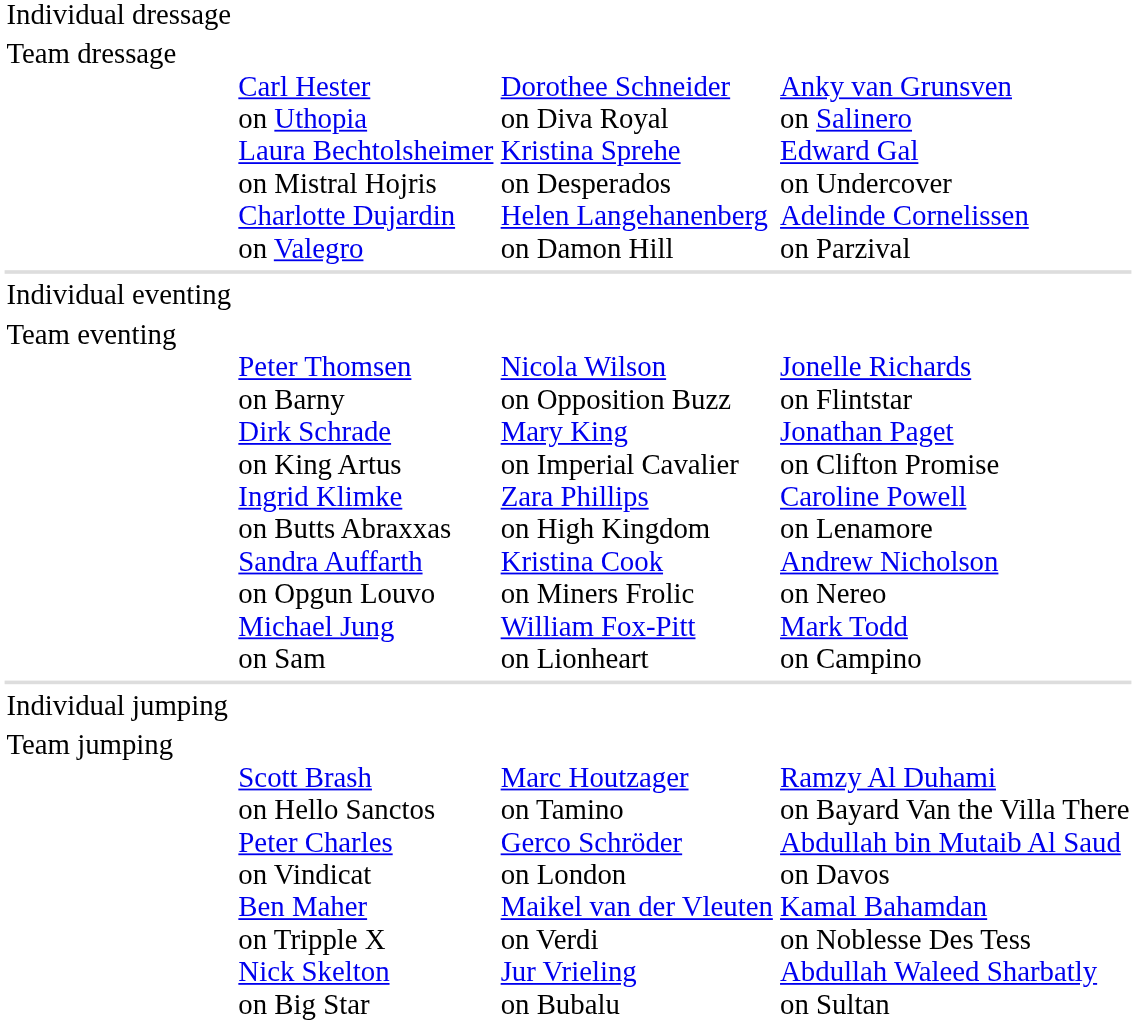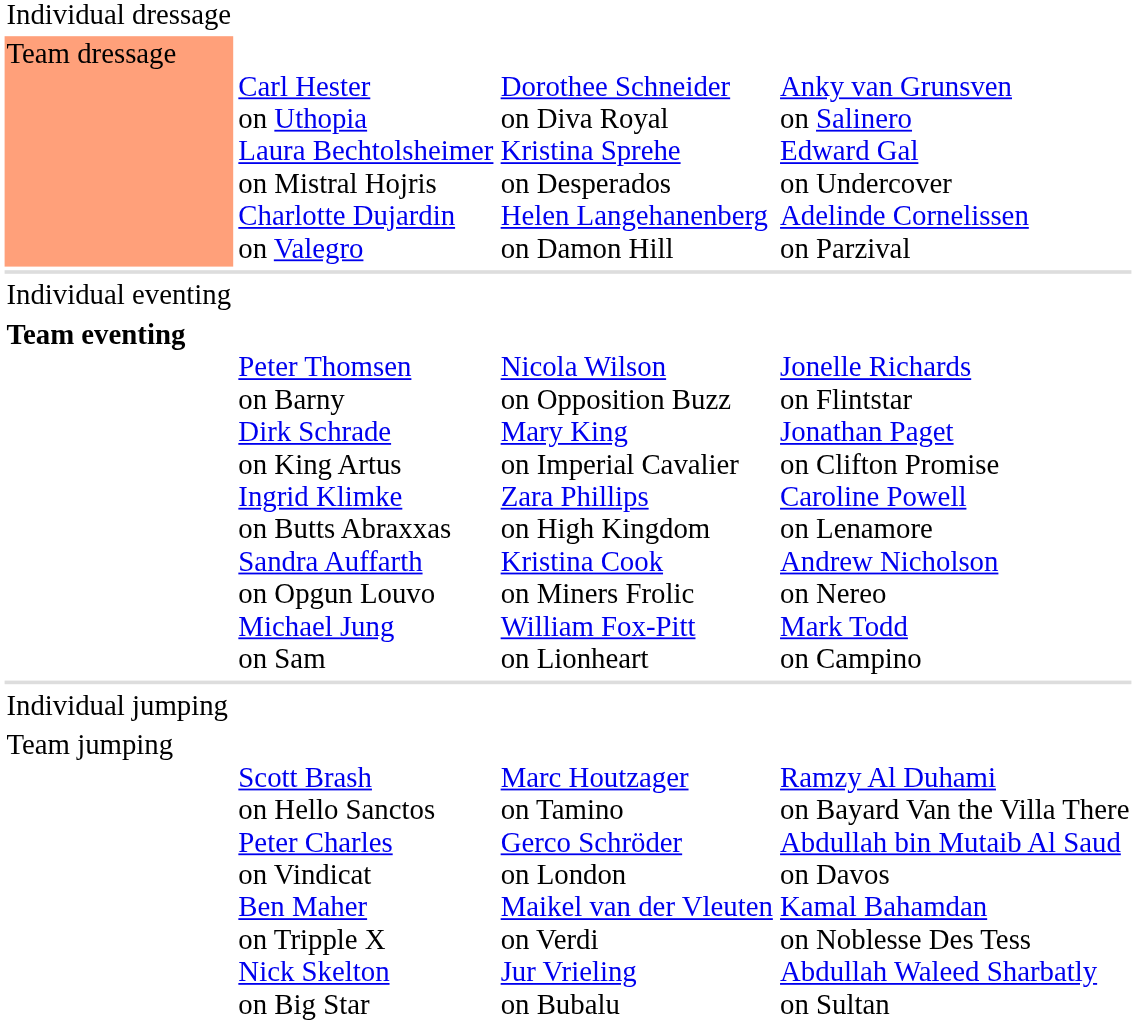Team dressage | column 1: no background -> lightsalmon background
Team eventing | column 1: normal -> bold
